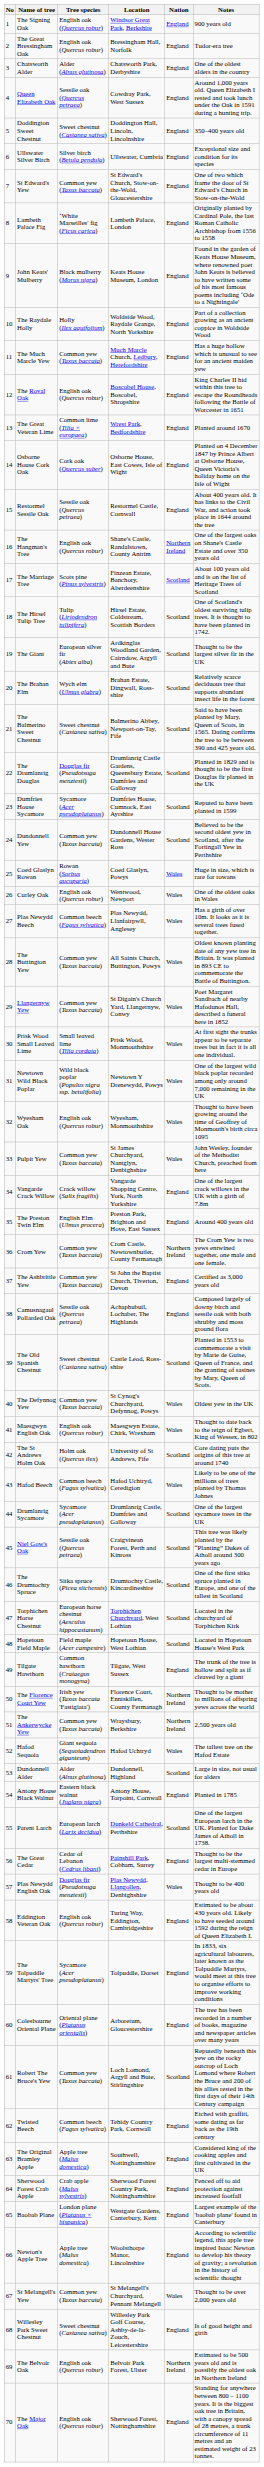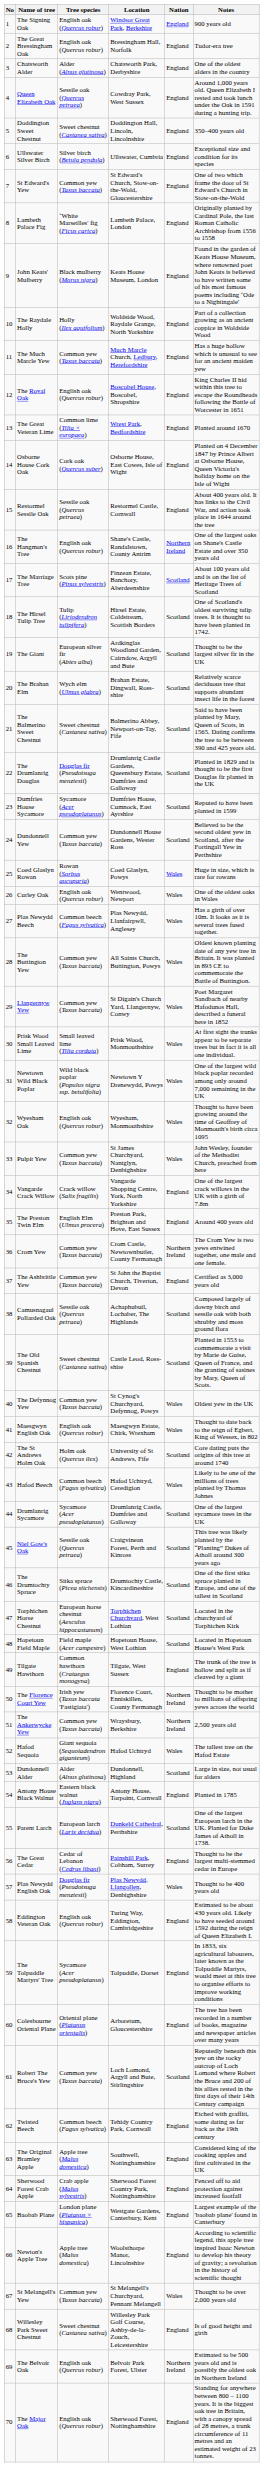Camusnagaul Pollarded Oak | Nation: England -> Scotland
